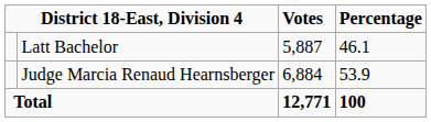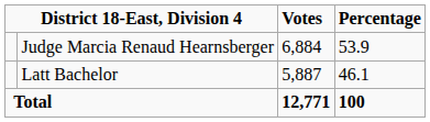rows swapped: Judge Marcia Renaud Hearnsberger <-> Latt Bachelor
